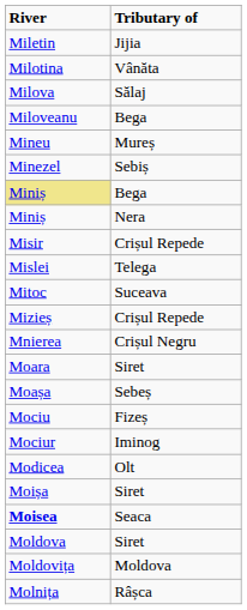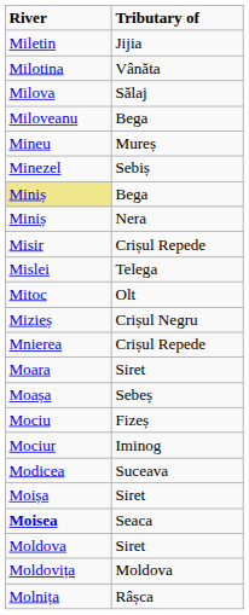row 12 | Tributary of: Suceava -> Olt
row 13 | Tributary of: Crișul Repede -> Crișul Negru
row 14 | Tributary of: Crișul Negru -> Crișul Repede
row 19 | Tributary of: Olt -> Suceava
